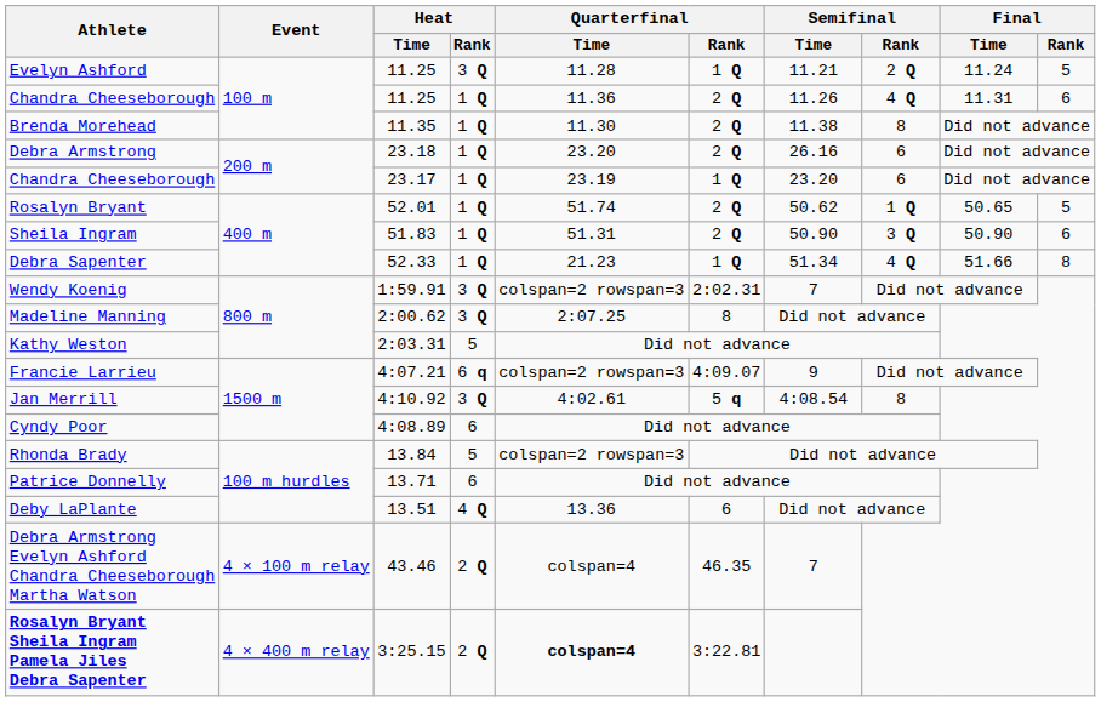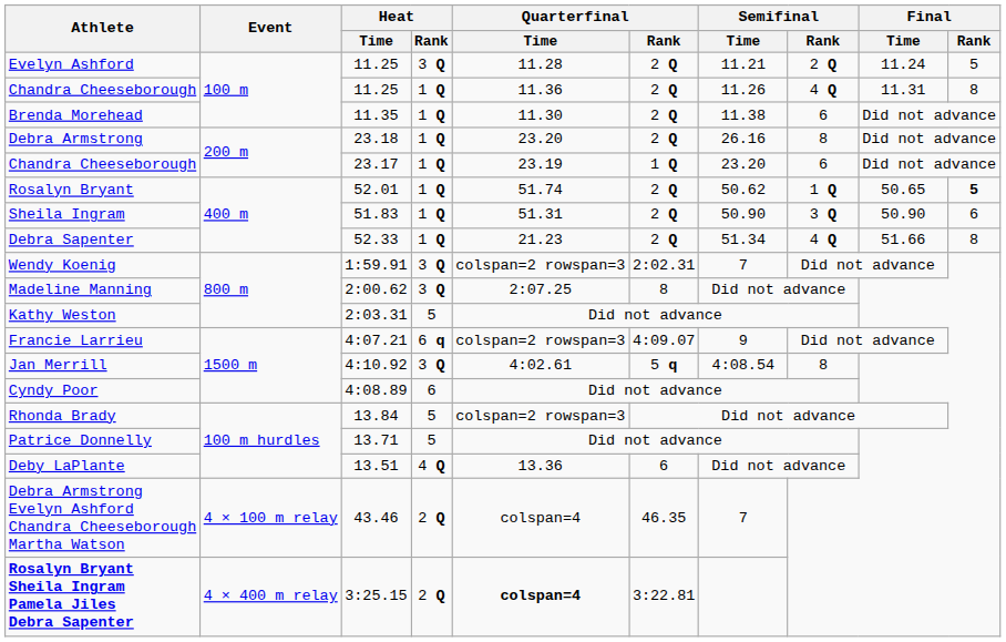Evelyn Ashford | Quarterfinal / Rank: 1 Q -> 2 Q
Chandra Cheeseborough / 11.25 | Final / Rank: 6 -> 8
Brenda Morehead | Semifinal / Rank: 8 -> 6
Debra Armstrong | Semifinal / Rank: 6 -> 8
Rosalyn Bryant | Final / Rank: normal -> bold
Debra Sapenter | Quarterfinal / Rank: 1 Q -> 2 Q
Patrice Donnelly | Heat / Rank: 6 -> 5
